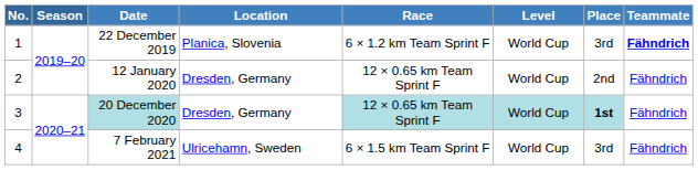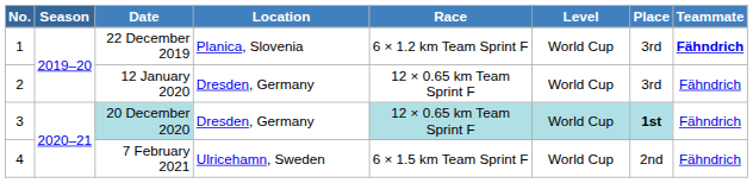12 January 2020 | Place: 2nd -> 3rd
7 February 2021 | Place: 3rd -> 2nd
